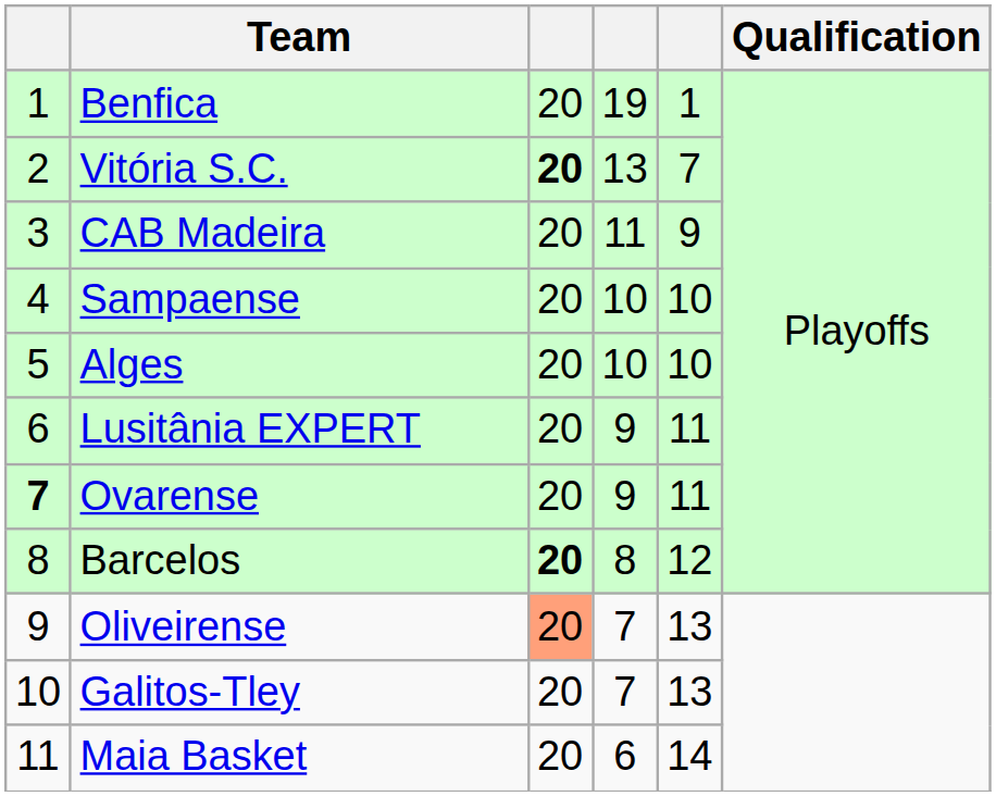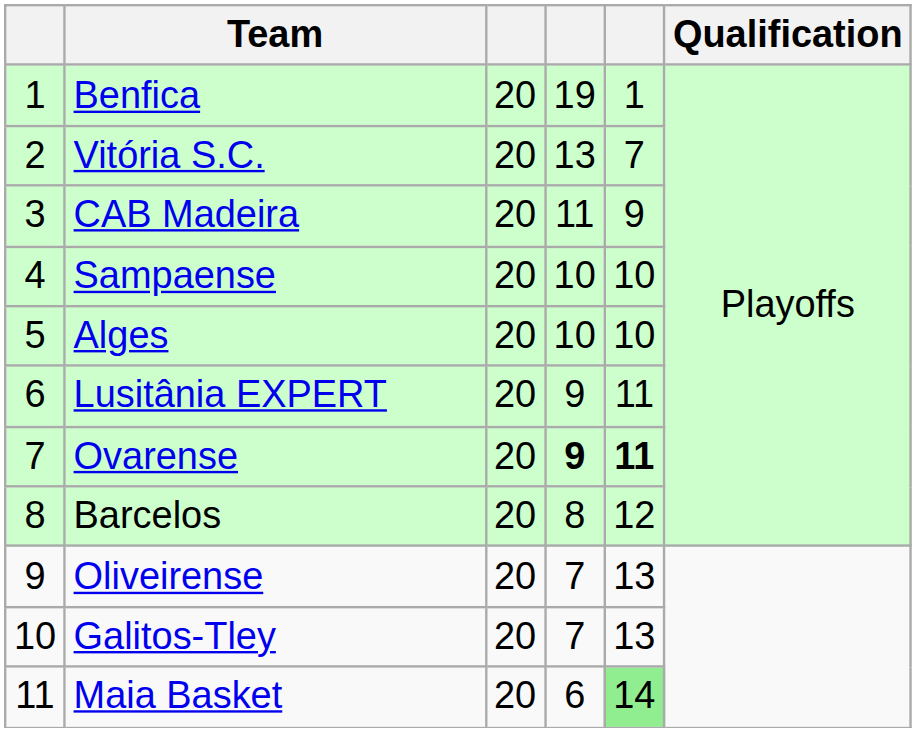Vitória S.C. | column 3: bold -> normal
Ovarense | column 1: bold -> normal
Ovarense | column 4: normal -> bold
Ovarense | column 5: normal -> bold
Barcelos | column 3: bold -> normal
Oliveirense | column 3: lightsalmon background -> no background
Maia Basket | column 5: no background -> lightgreen background
